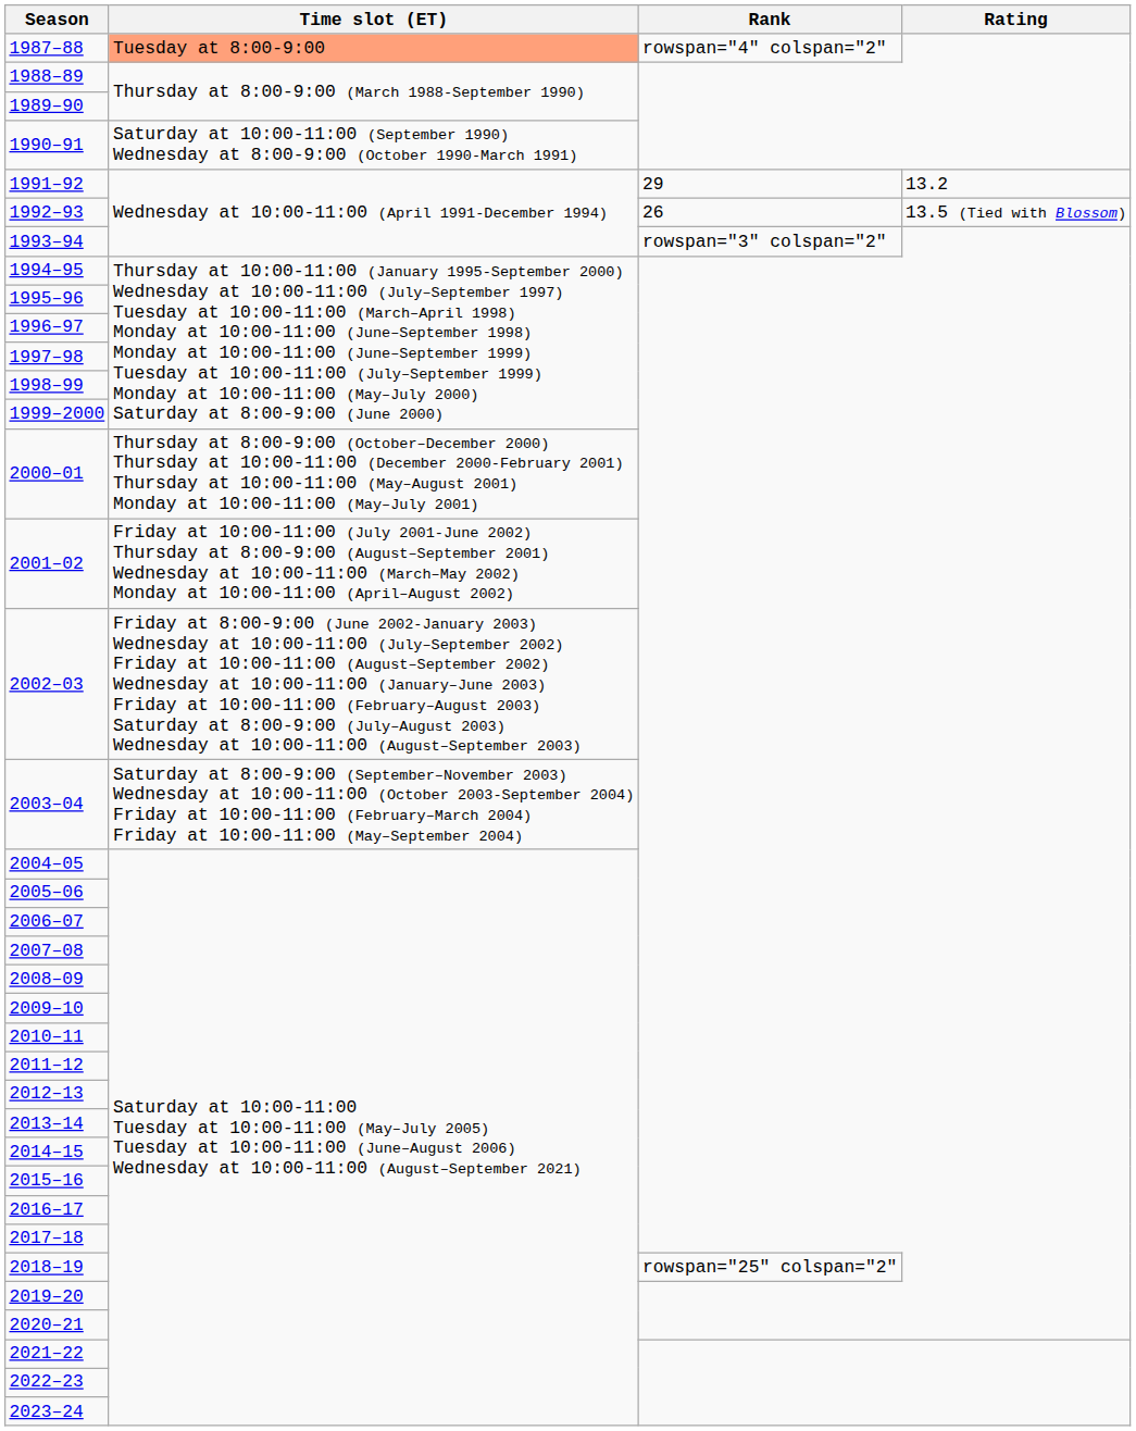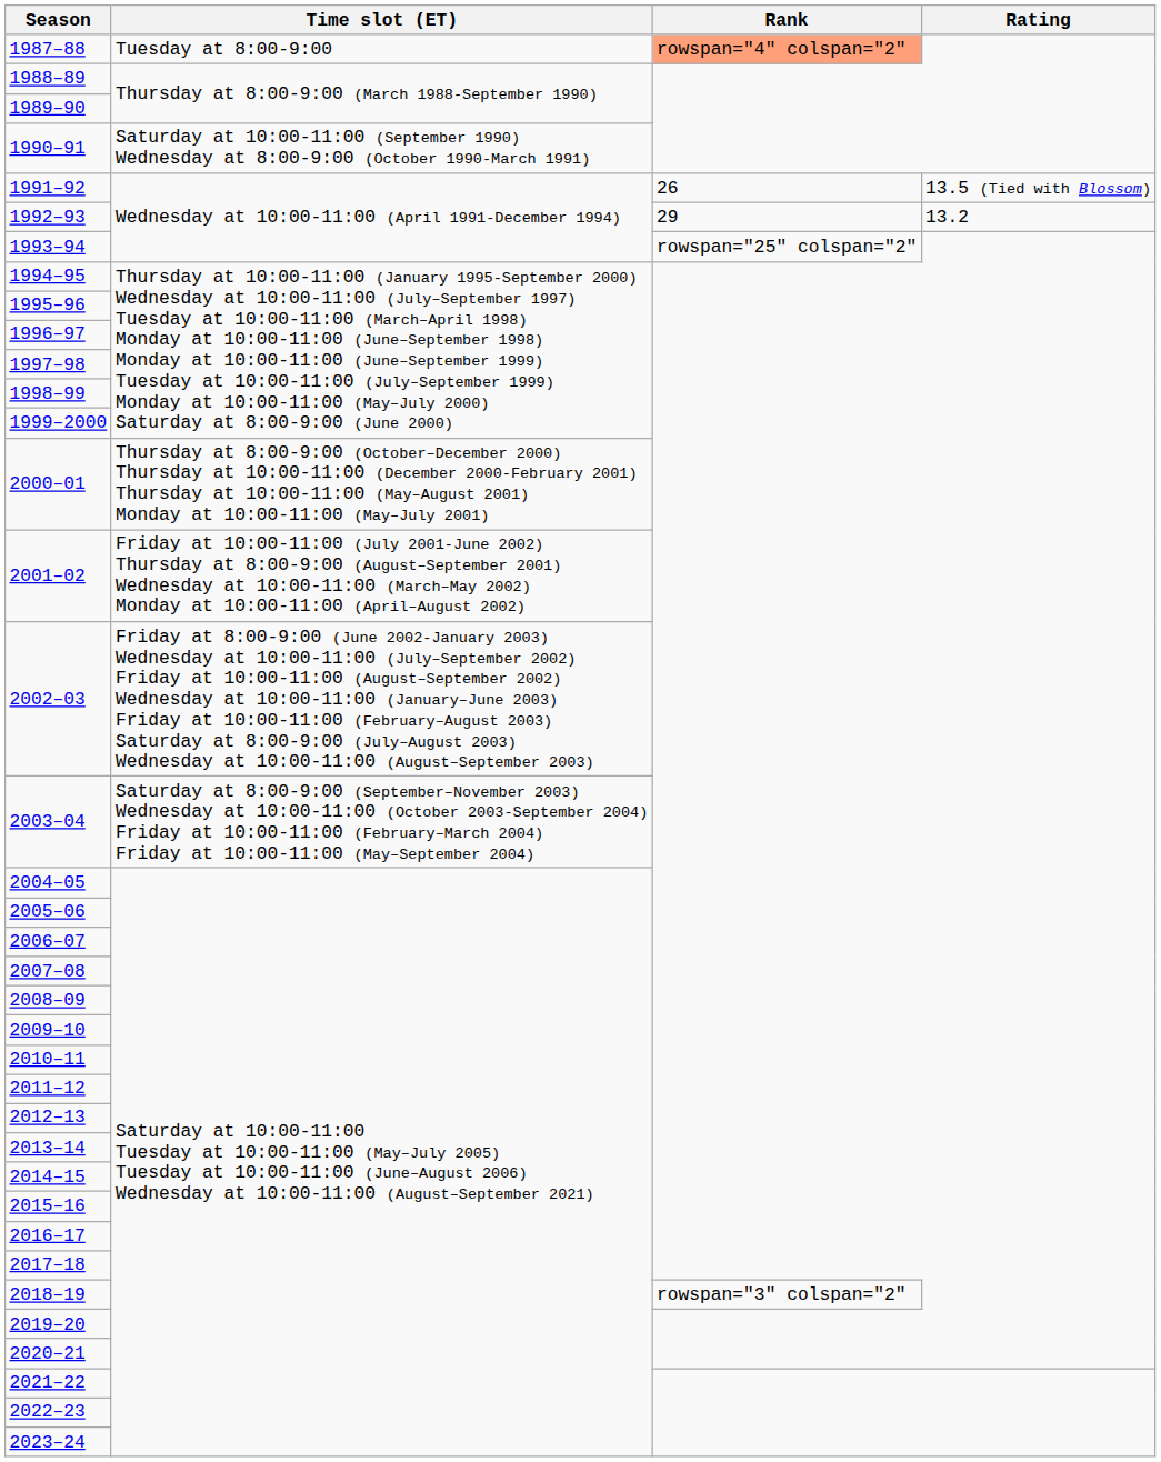1987–88 | Time slot (ET): lightsalmon background -> no background
1987–88 | Rank: no background -> lightsalmon background
1991–92 | Rank: 29 -> 26
1991–92 | Rating: 13.2 -> 13.5 (Tied with Blossom)
1992–93 | Rank: 26 -> 29
1992–93 | Rating: 13.5 (Tied with Blossom) -> 13.2
1993–94 | Rank: rowspan="3" colspan="2" -> rowspan="25" colspan="2"
2018–19 | Rank: rowspan="25" colspan="2" -> rowspan="3" colspan="2"
